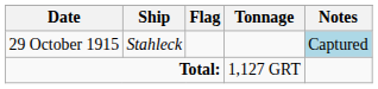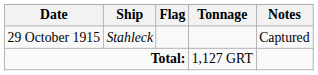29 October 1915 | Notes: lightblue background -> no background
